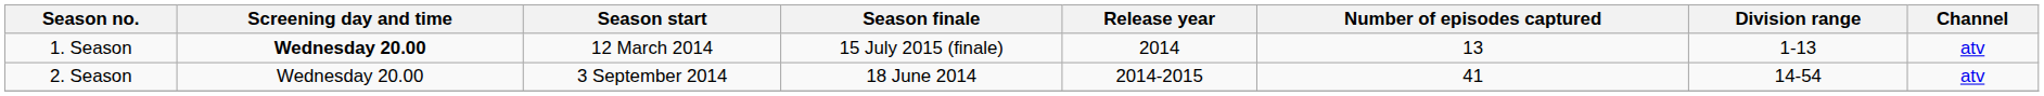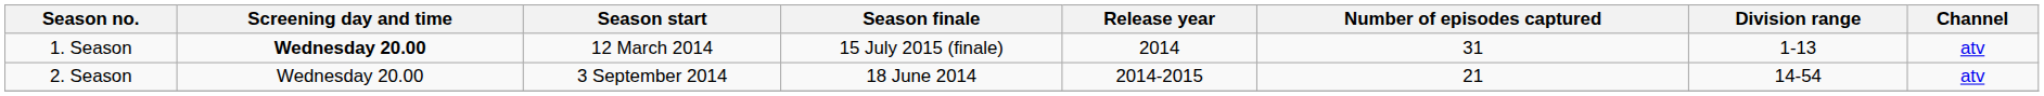1. Season | Number of episodes captured: 13 -> 31
2. Season | Number of episodes captured: 41 -> 21
